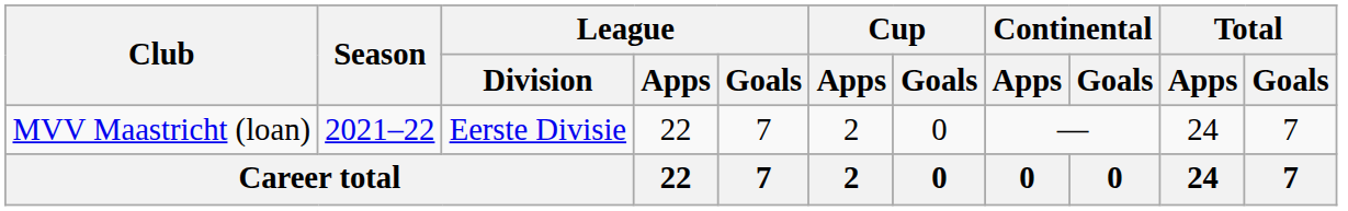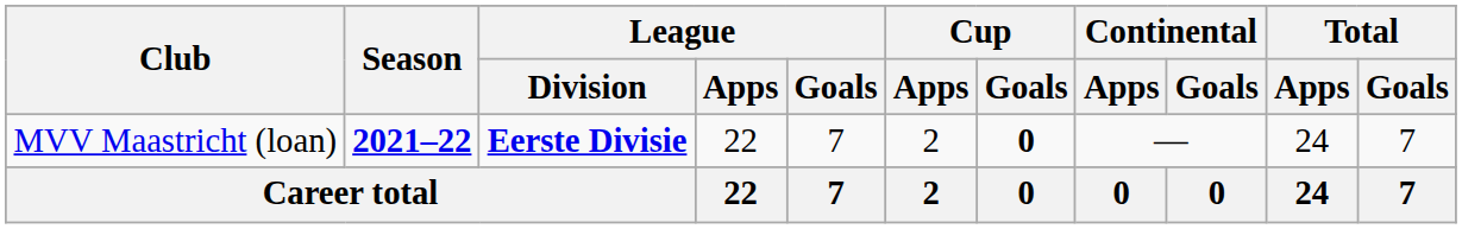MVV Maastricht (loan) | Season: normal -> bold
MVV Maastricht (loan) | League / Division: normal -> bold
MVV Maastricht (loan) | Cup / Goals: normal -> bold
